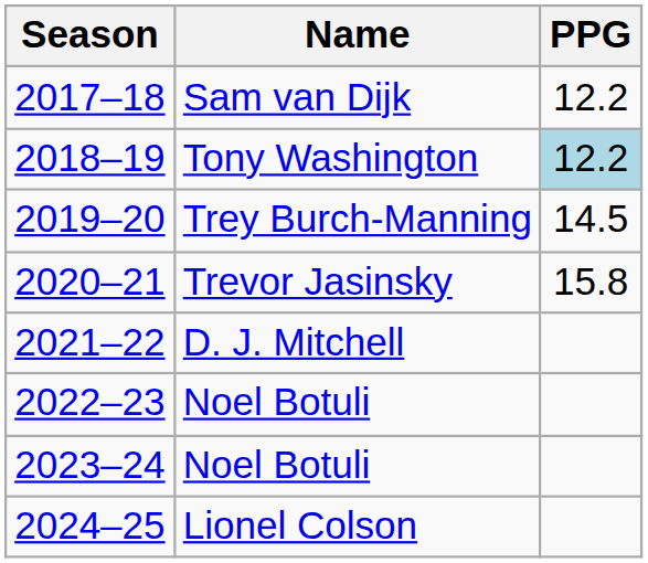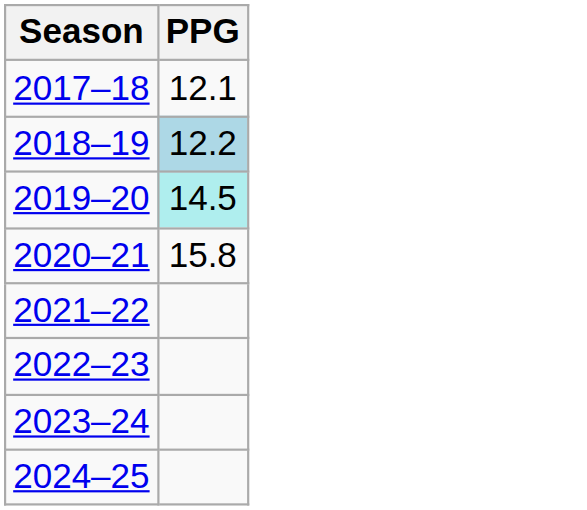- column: Name | Sam van Dijk | Tony Washington | Trey Burch-Manning | Trevor Jasinsky | D. J. Mitchell | Noel Botuli | Noel Botuli | Lionel Colson
2017–18 | PPG: 12.2 -> 12.1
2019–20 | PPG: no background -> paleturquoise background
